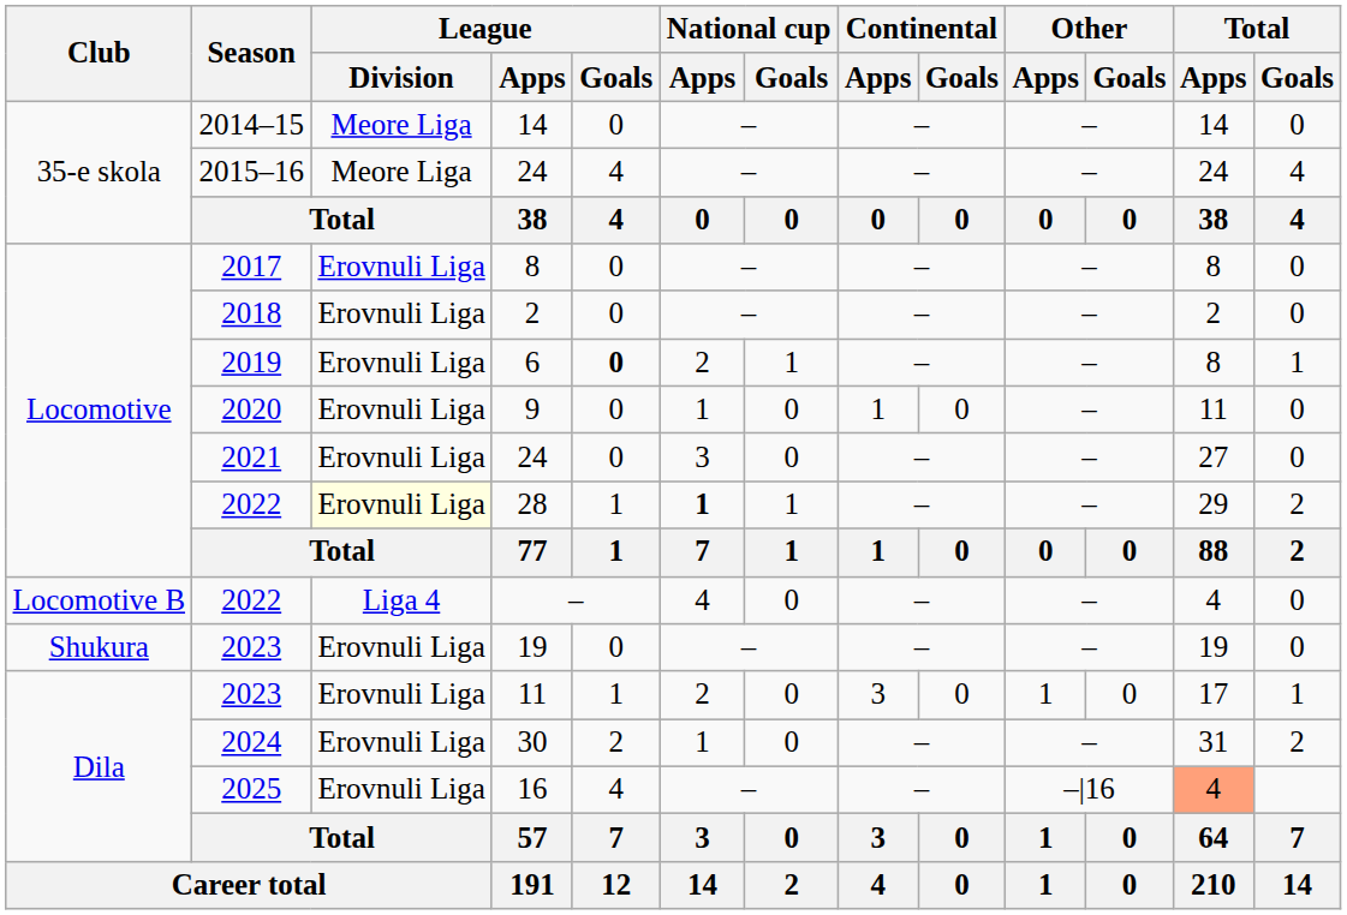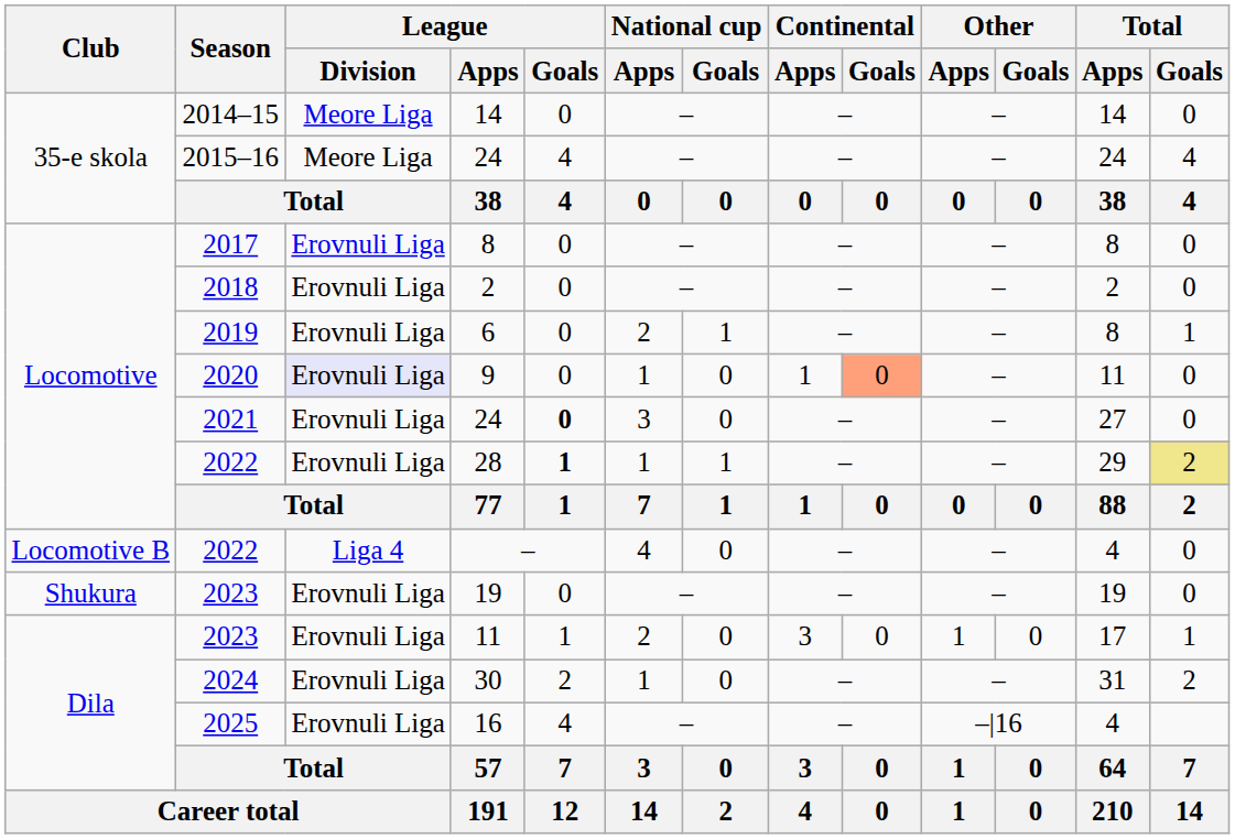6 | League / Goals: bold -> normal
9 | League / Division: no background -> lavender background
9 | Continental / Goals: no background -> lightsalmon background
2021 / 24 | League / Goals: normal -> bold
28 | League / Division: lightyellow background -> no background
28 | League / Goals: normal -> bold
28 | National cup / Apps: bold -> normal
28 | Total / Goals: no background -> khaki background
16 | Total / Apps: lightsalmon background -> no background
